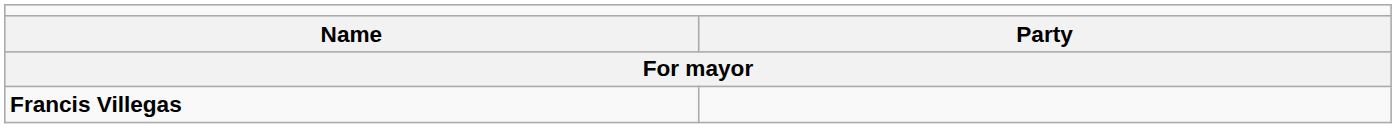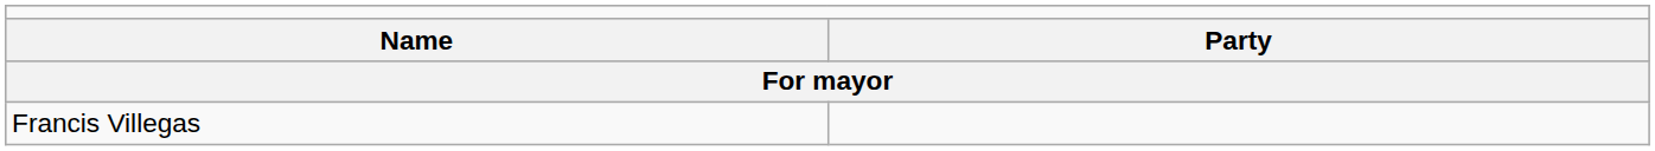Francis Villegas | column 1: bold -> normal
